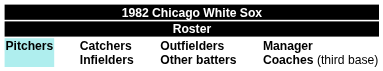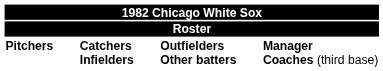Pitchers | column 1: paleturquoise background -> no background
